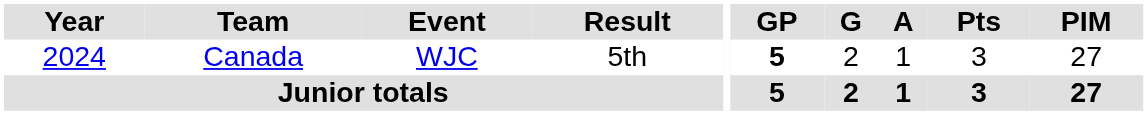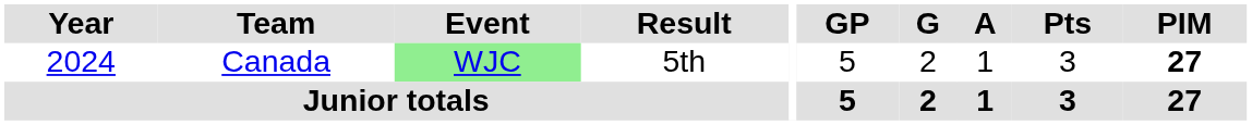Canada | Event: no background -> lightgreen background
Canada | GP: bold -> normal
Canada | PIM: normal -> bold
